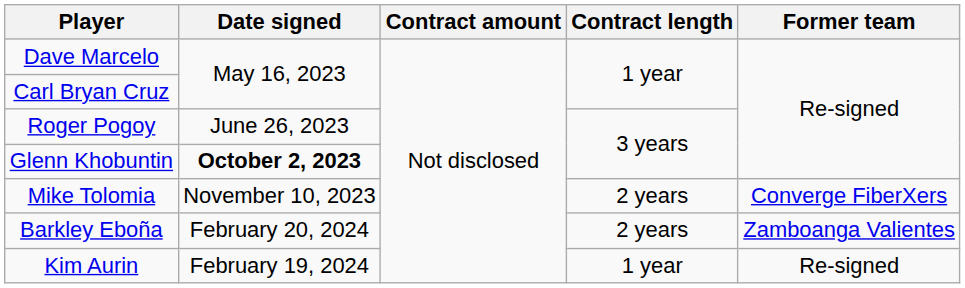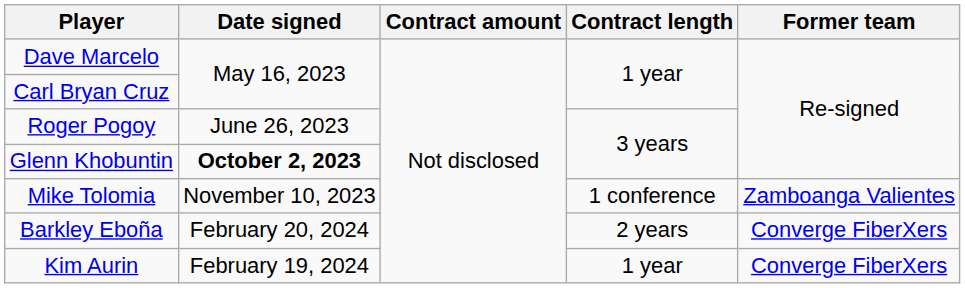Mike Tolomia | Contract length: 2 years -> 1 conference
Mike Tolomia | Former team: Converge FiberXers -> Zamboanga Valientes
Barkley Eboña | Former team: Zamboanga Valientes -> Converge FiberXers
Kim Aurin | Former team: Re-signed -> Converge FiberXers
